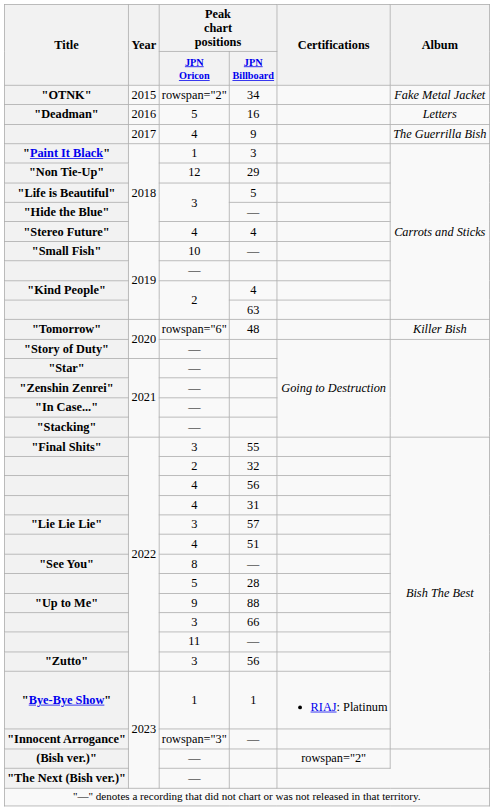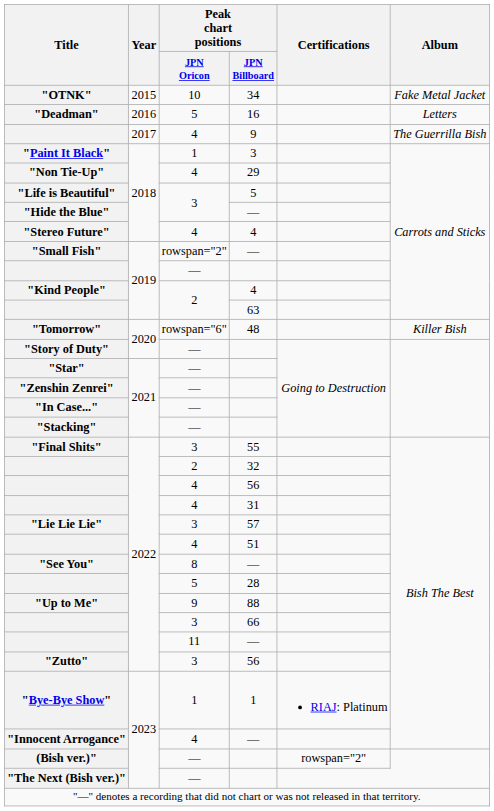"OTNK" | Peak chart positions / JPN Oricon: rowspan="2" -> 10
"Non Tie-Up" | Peak chart positions / JPN Oricon: 12 -> 4
"Small Fish" | Peak chart positions / JPN Oricon: 10 -> rowspan="2"
"Innocent Arrogance" | Peak chart positions / JPN Oricon: rowspan="3" -> 4
